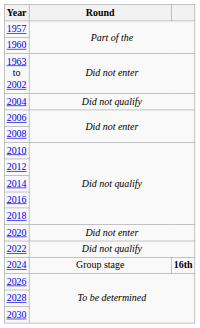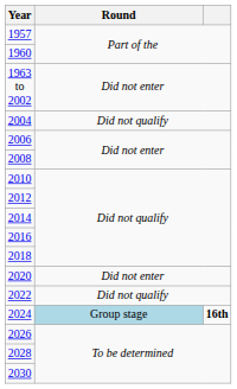2024 | Round: no background -> lightblue background
